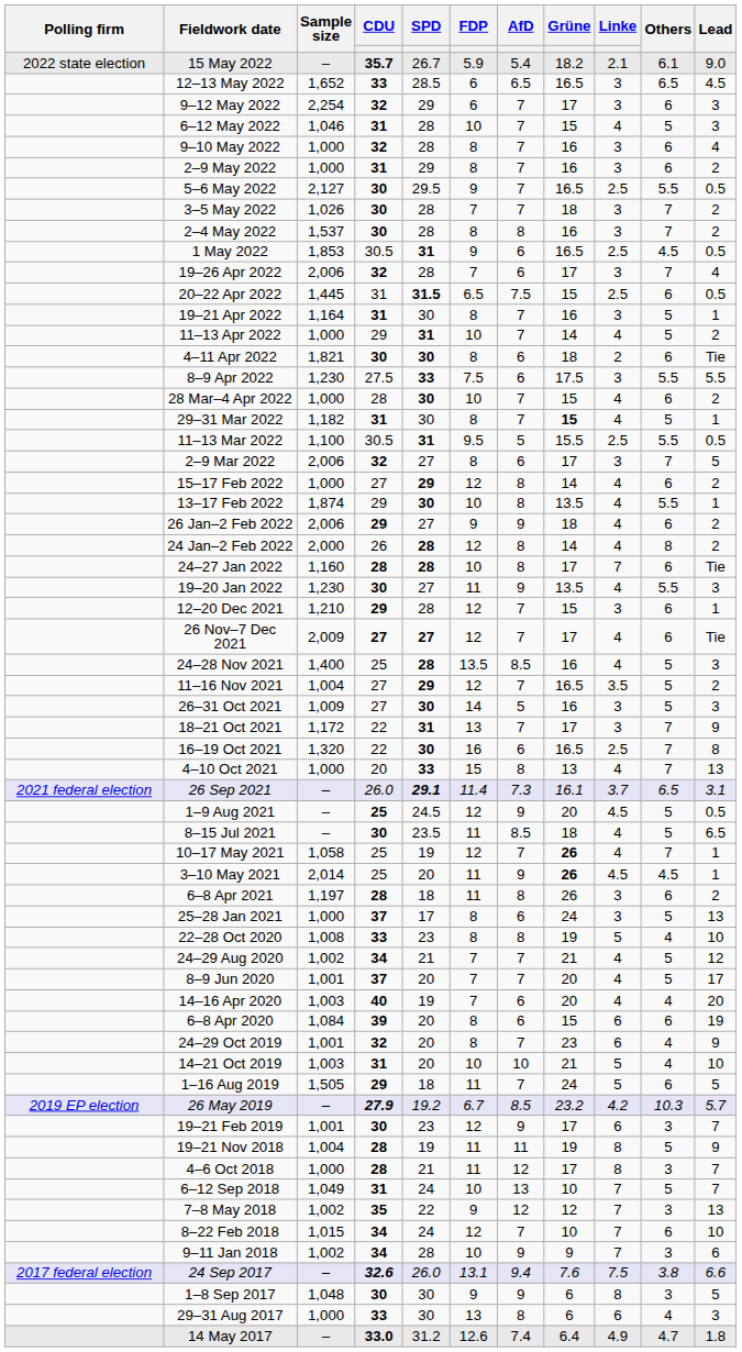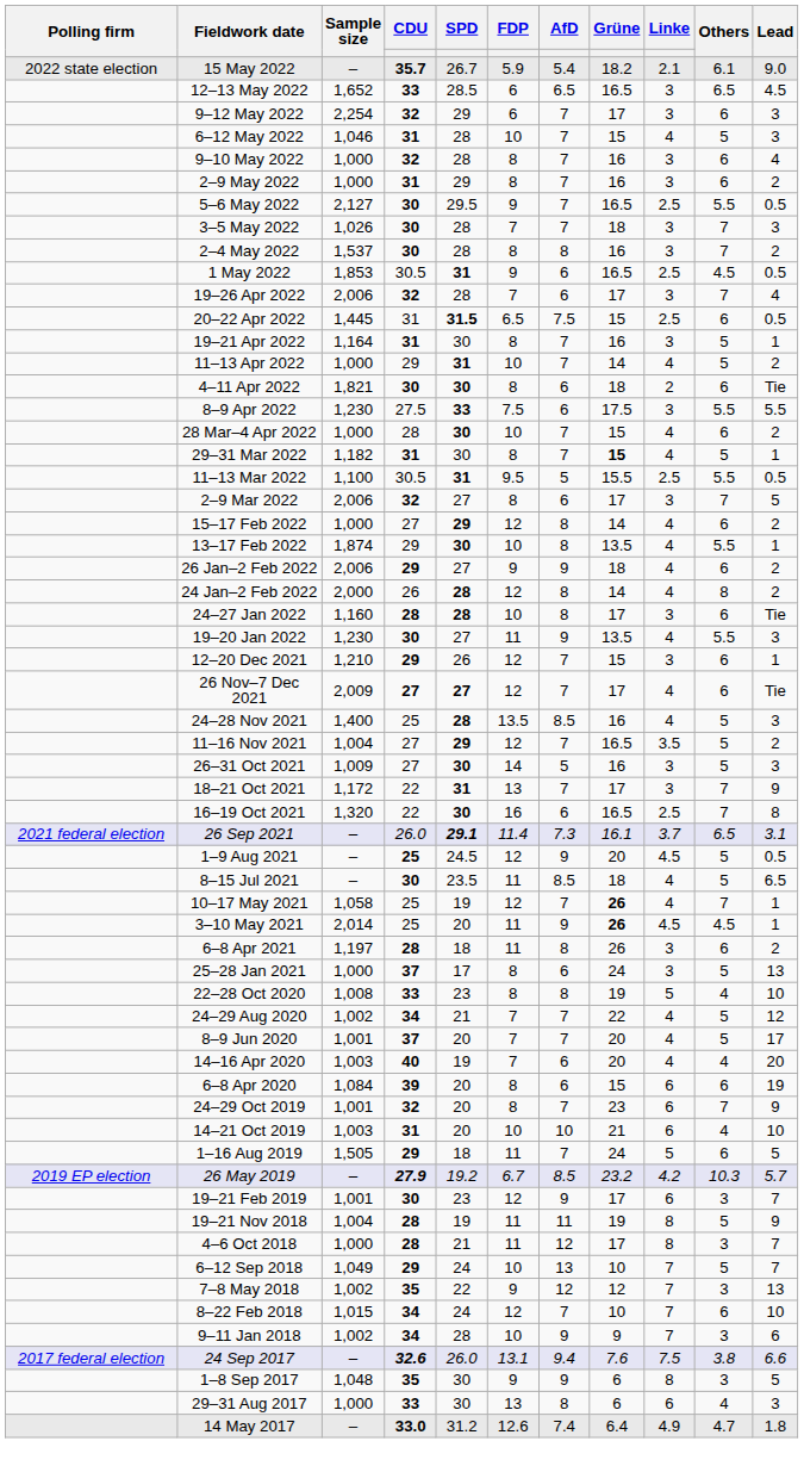3–5 May 2022 | Lead: 2 -> 3
24–27 Jan 2022 | Linke: 7 -> 3
12–20 Dec 2021 | SPD: 28 -> 26
- row: 4–10 Oct 2021 | 1,000 | 20 | 33 | 15 | 8 | 13 | 4 | 7 | 13
24–29 Aug 2020 | Grüne: 21 -> 22
24–29 Oct 2019 | Others: 4 -> 7
14–21 Oct 2019 | Linke: 5 -> 6
6–12 Sep 2018 | CDU: 31 -> 29
1–8 Sep 2017 | CDU: 30 -> 35
